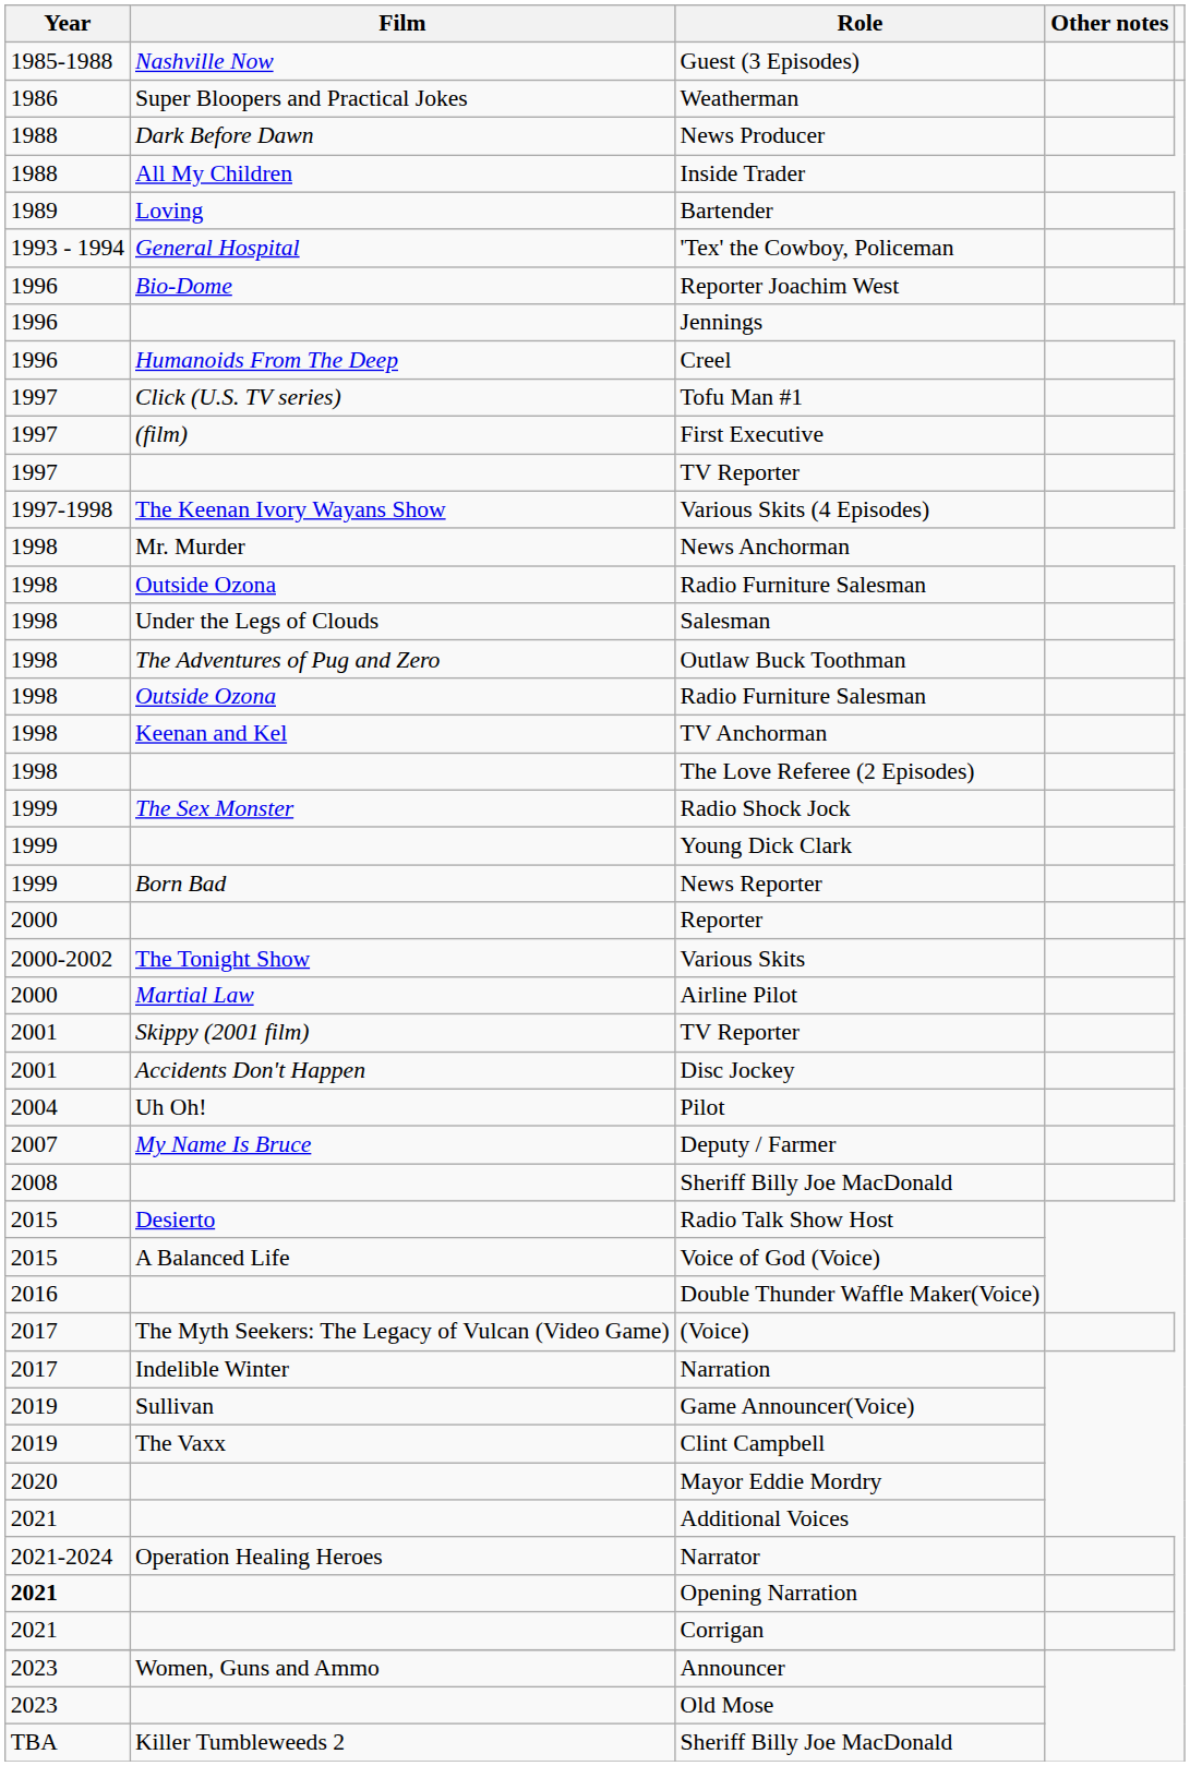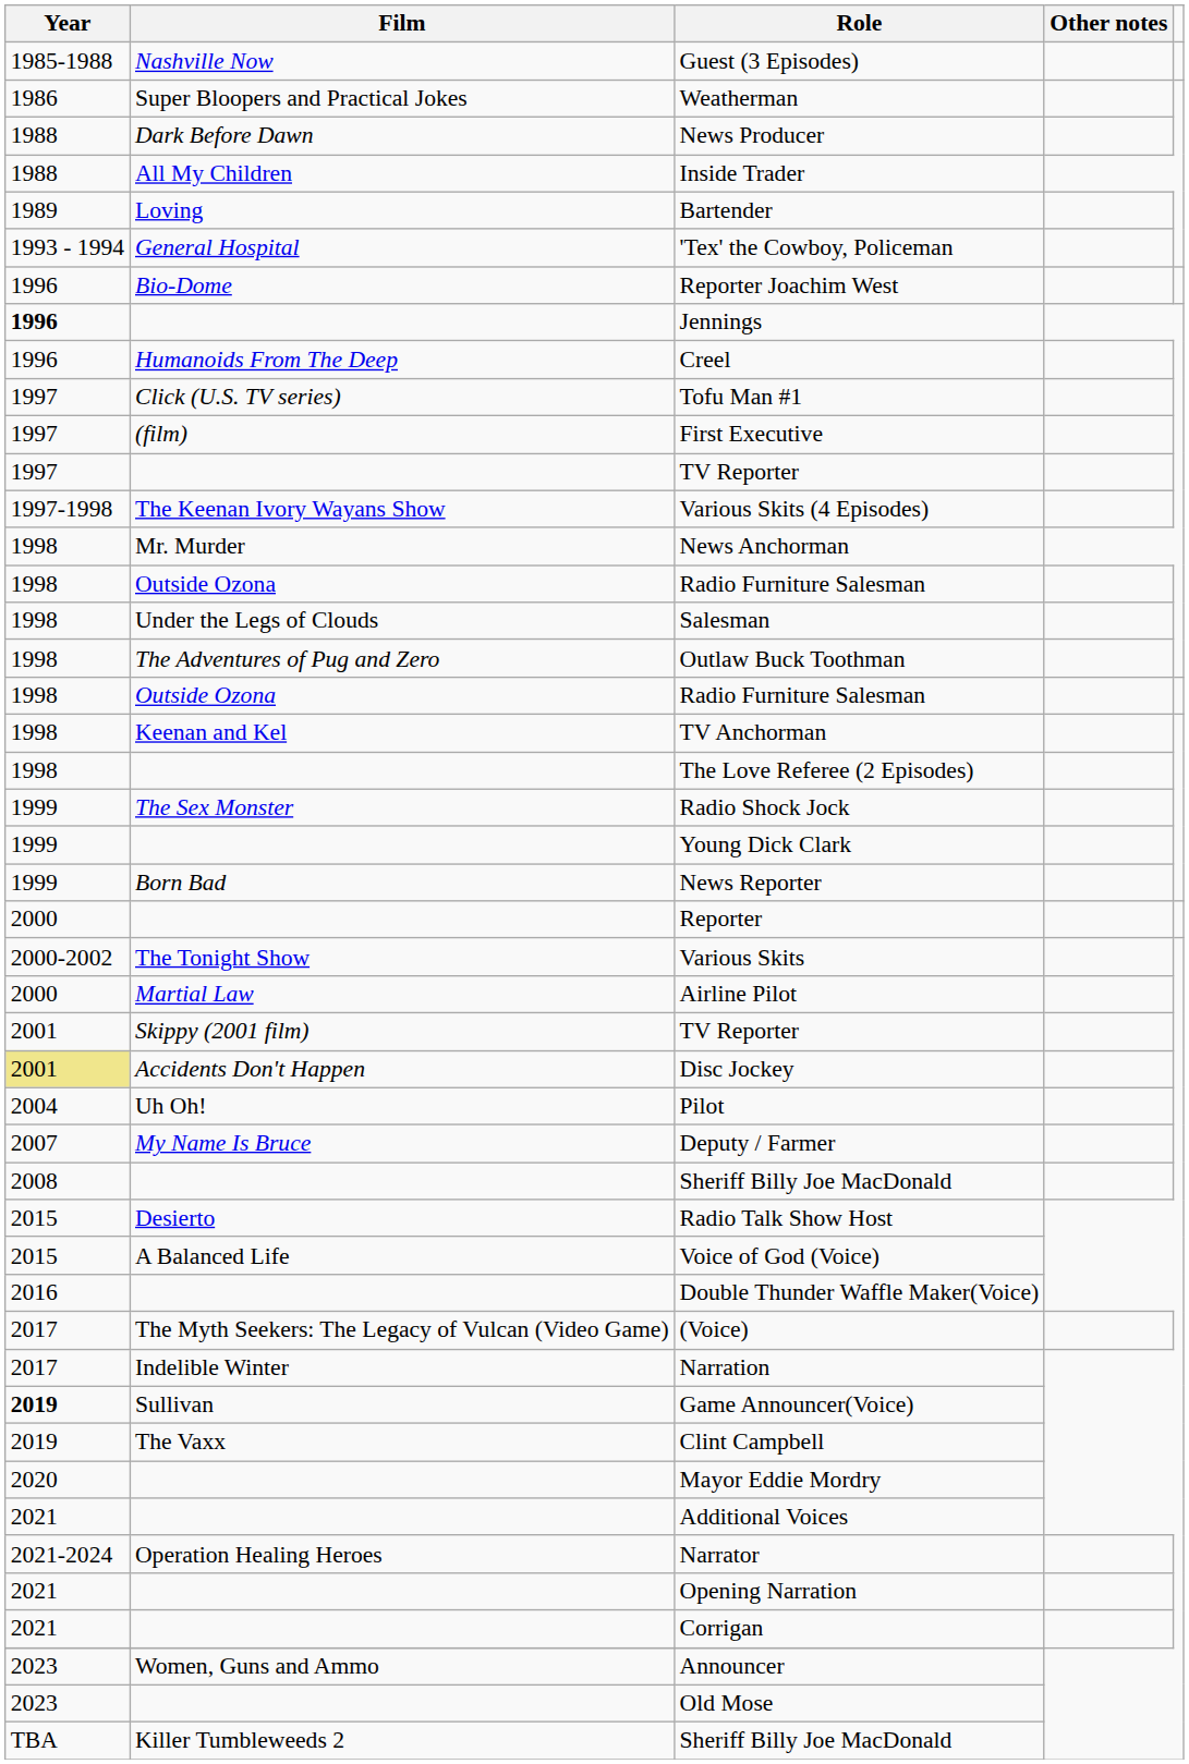Jennings | Year: normal -> bold
Disc Jockey | Year: no background -> khaki background
Game Announcer(Voice) | Year: normal -> bold
Opening Narration | Year: bold -> normal
